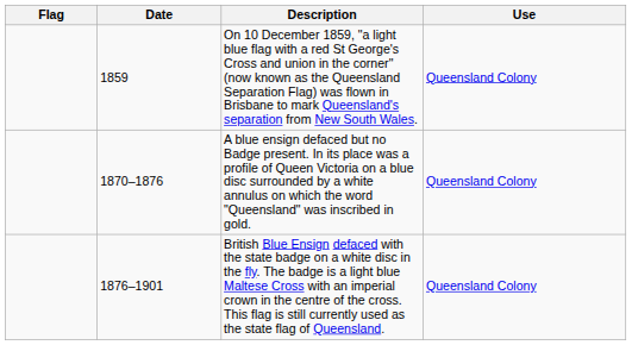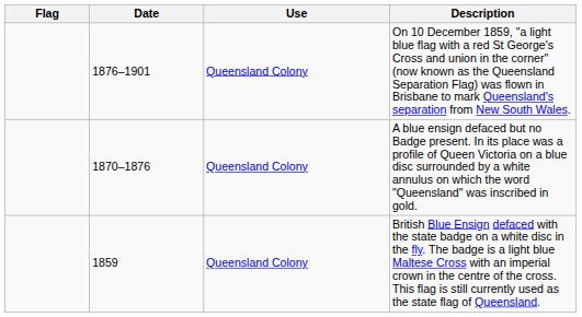columns swapped: Use <-> Description
row 2 | Date: 1859 -> 1876–1901
row 4 | Date: 1876–1901 -> 1859
